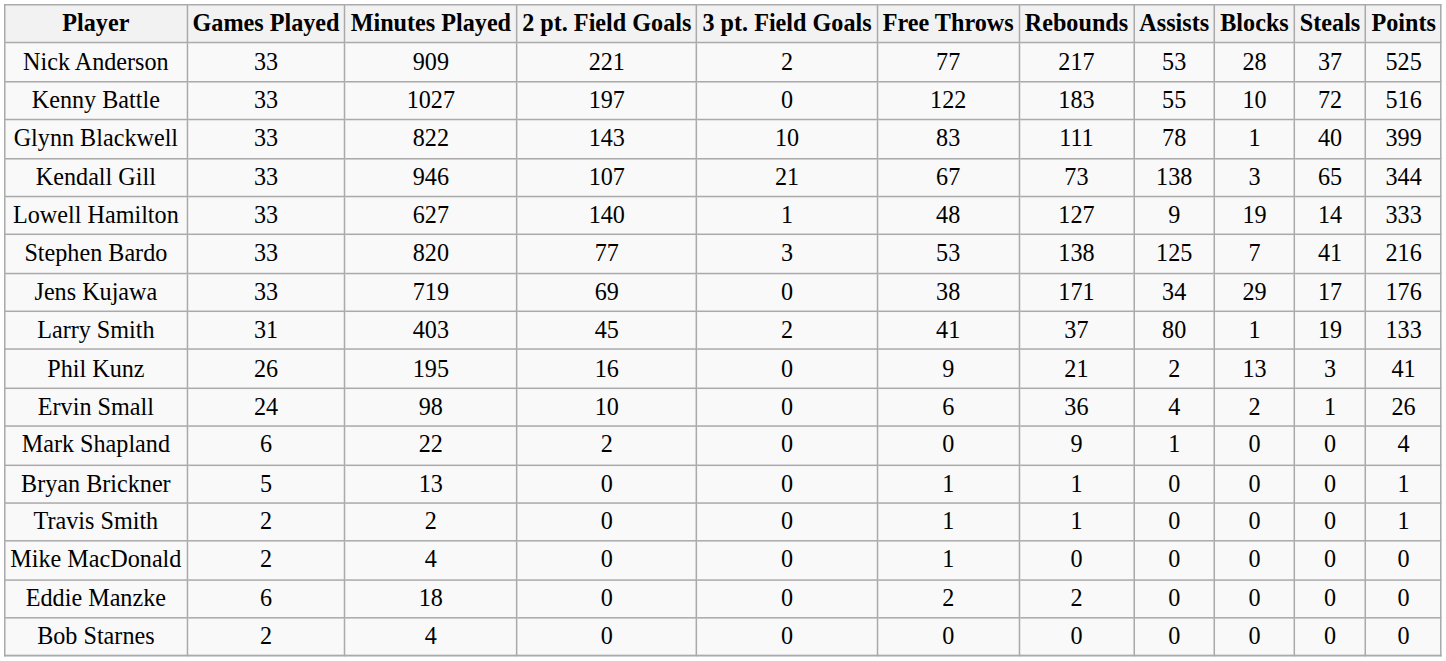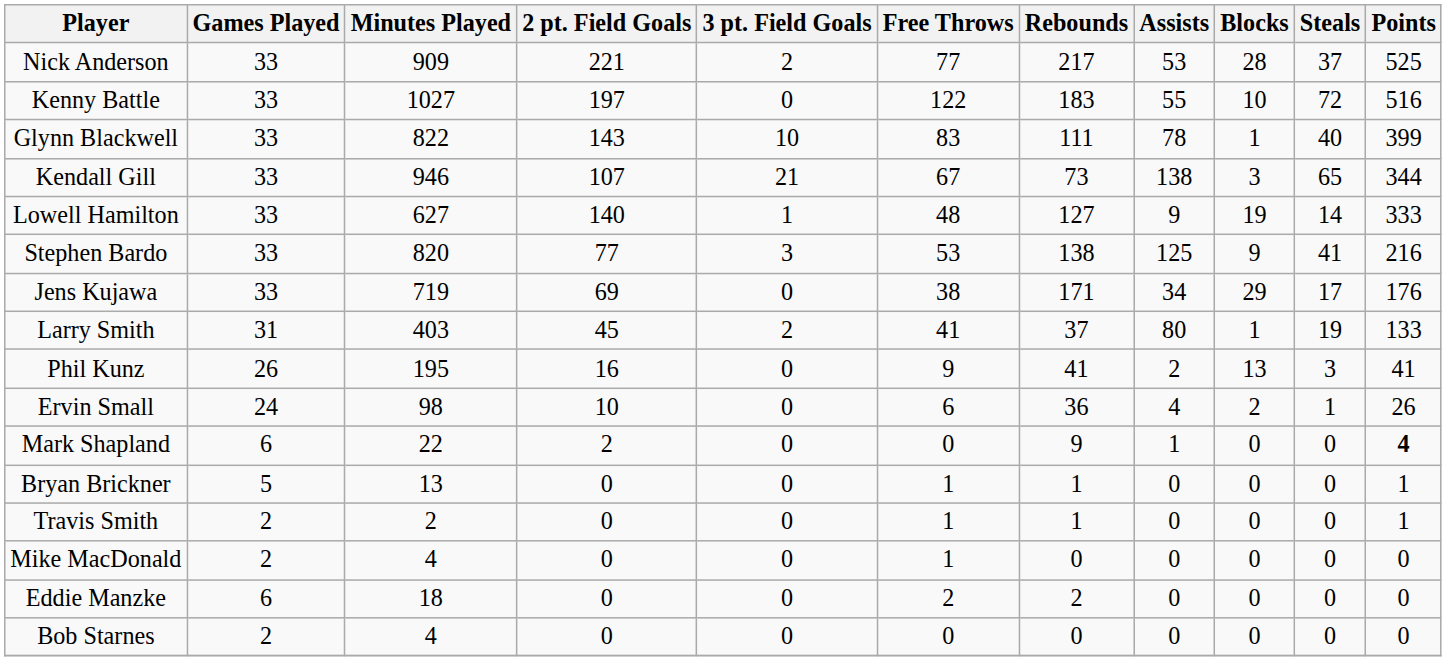Stephen Bardo | Blocks: 7 -> 9
Phil Kunz | Rebounds: 21 -> 41
Mark Shapland | Points: normal -> bold
